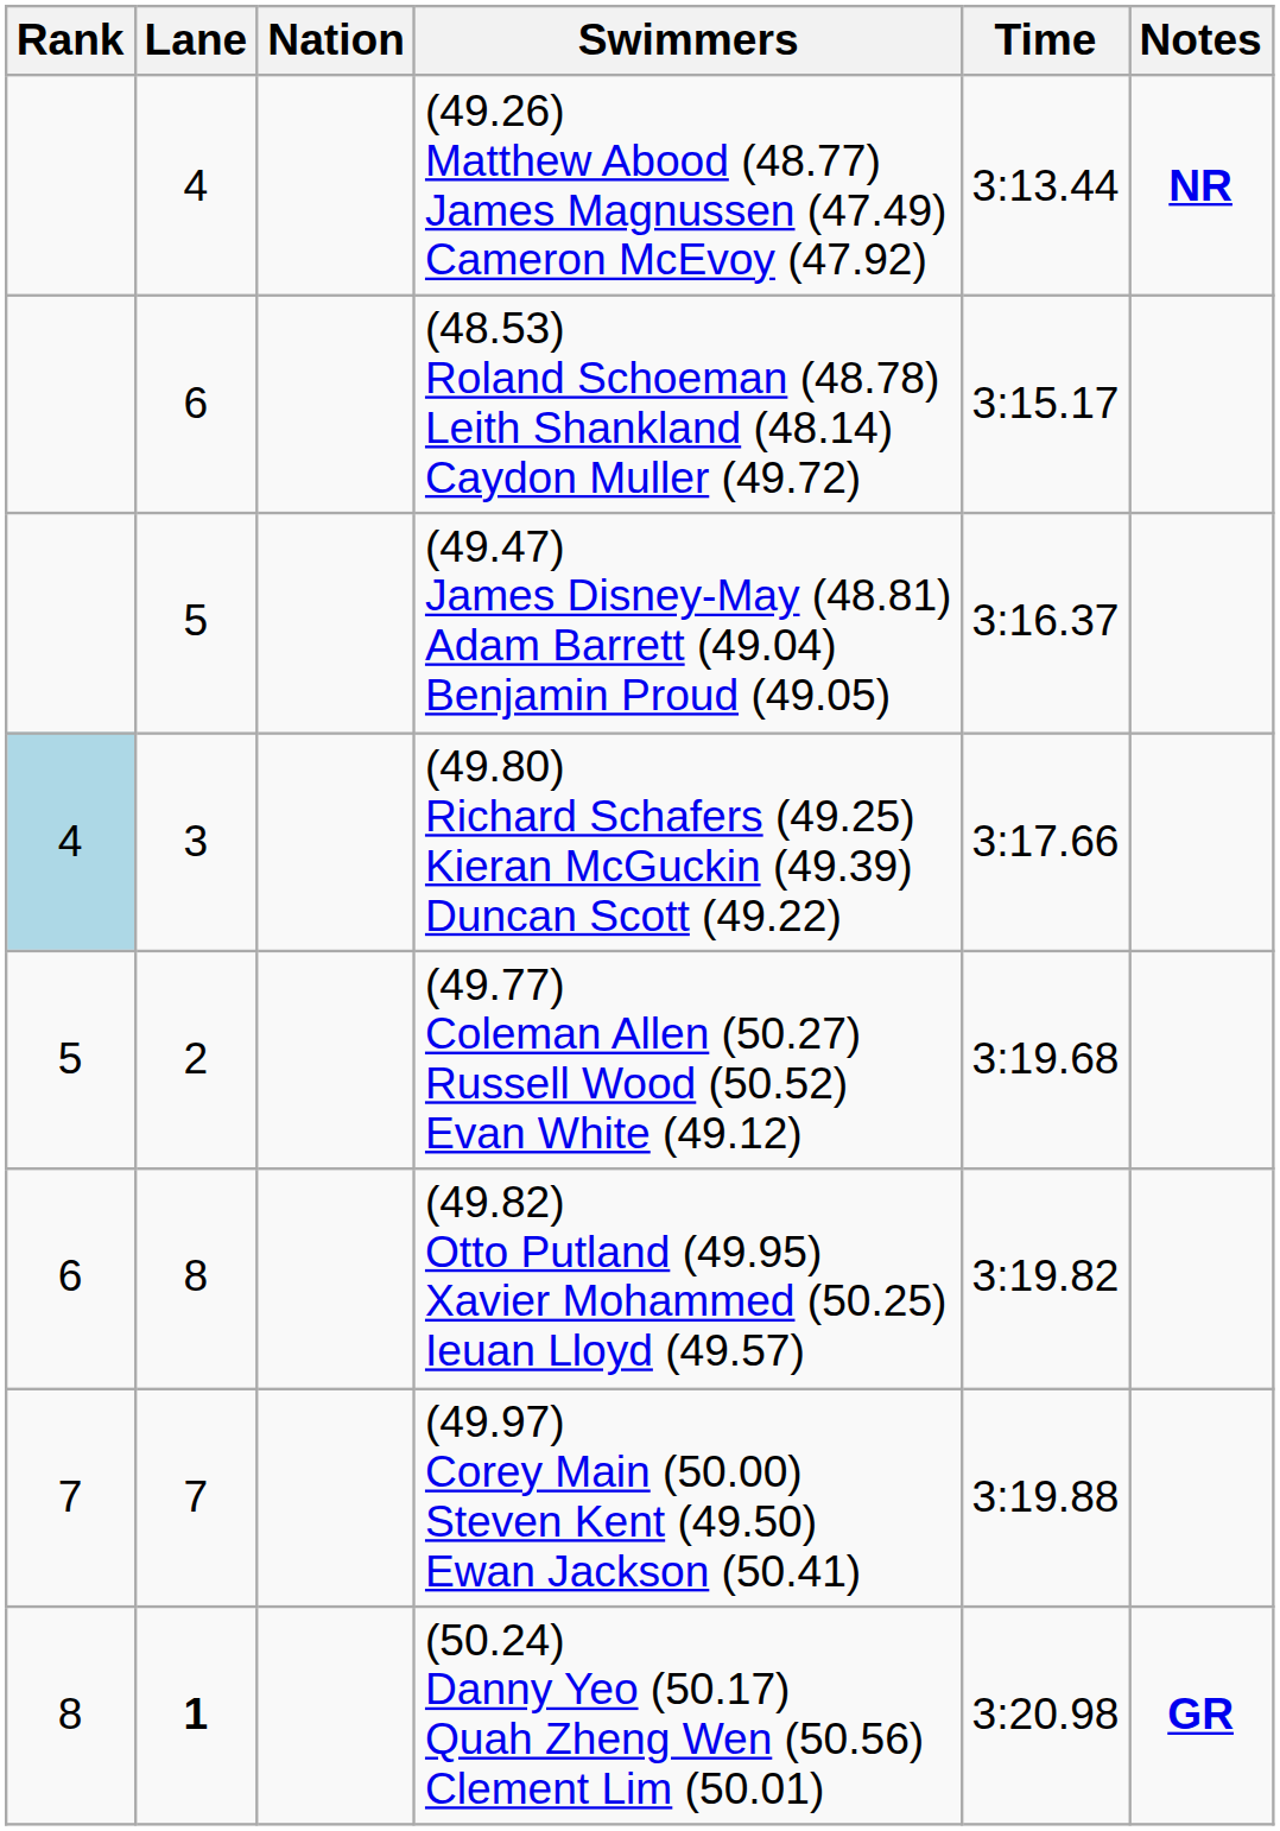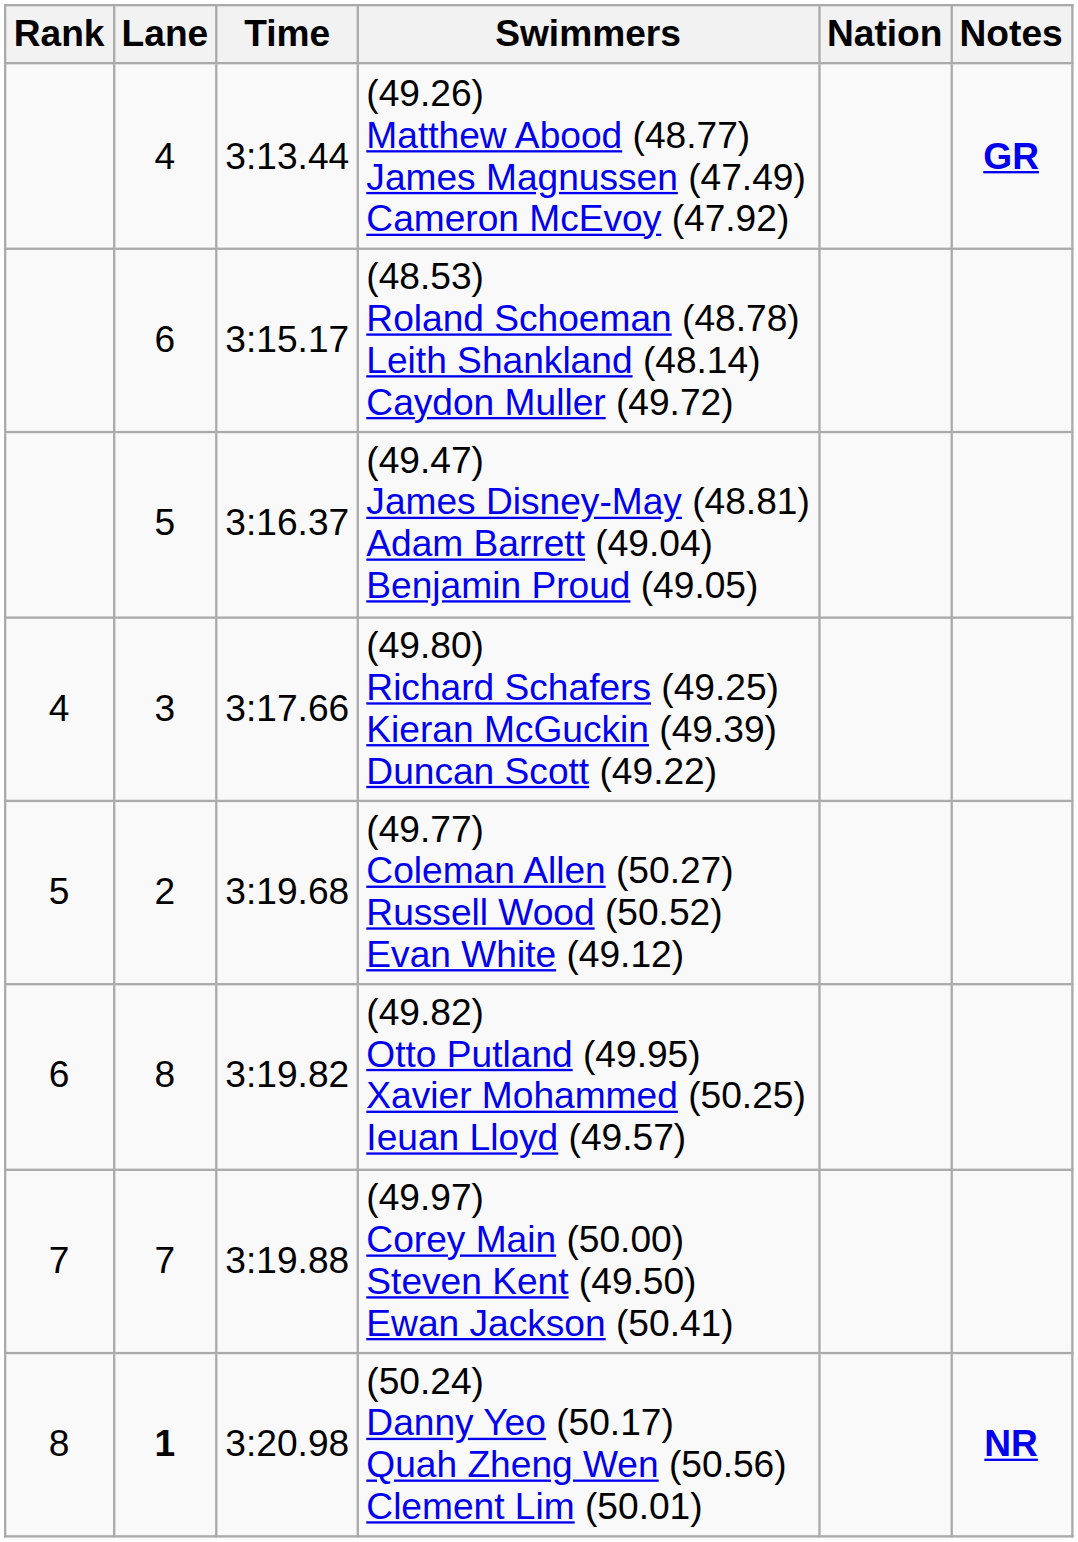columns swapped: Nation <-> Time
row 2 | Notes: NR -> GR
row 5 | Rank: lightblue background -> no background
row 9 | Notes: GR -> NR
